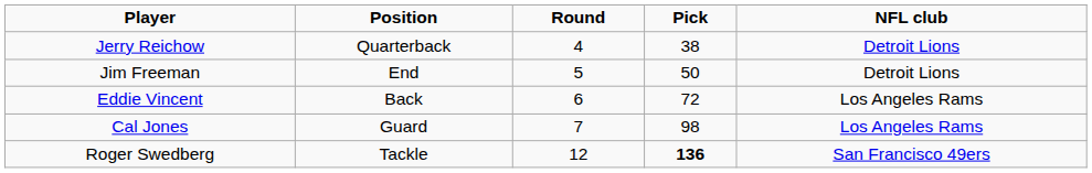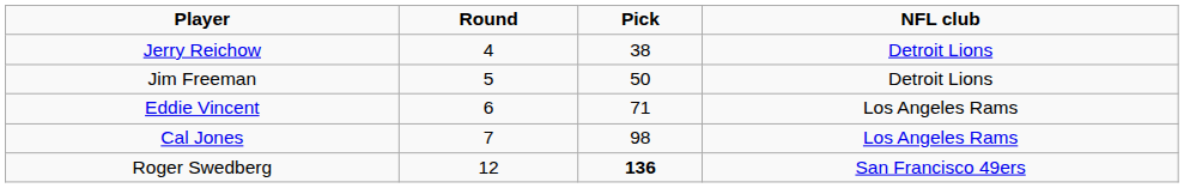- column: Position | Quarterback | End | Back | Guard | Tackle
Eddie Vincent | Pick: 72 -> 71
